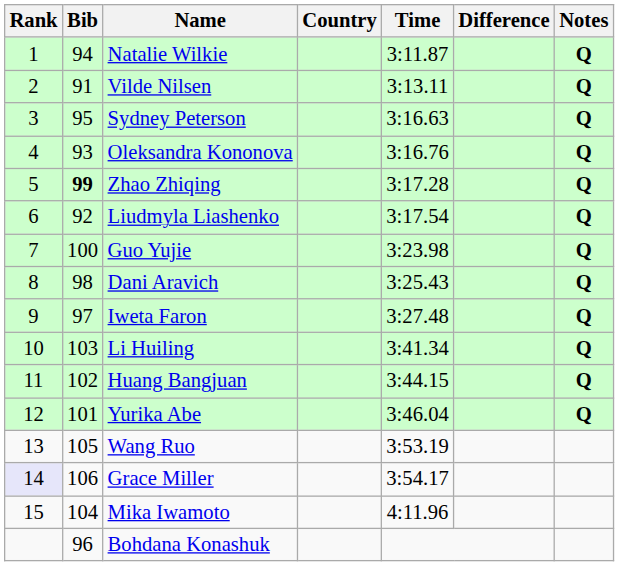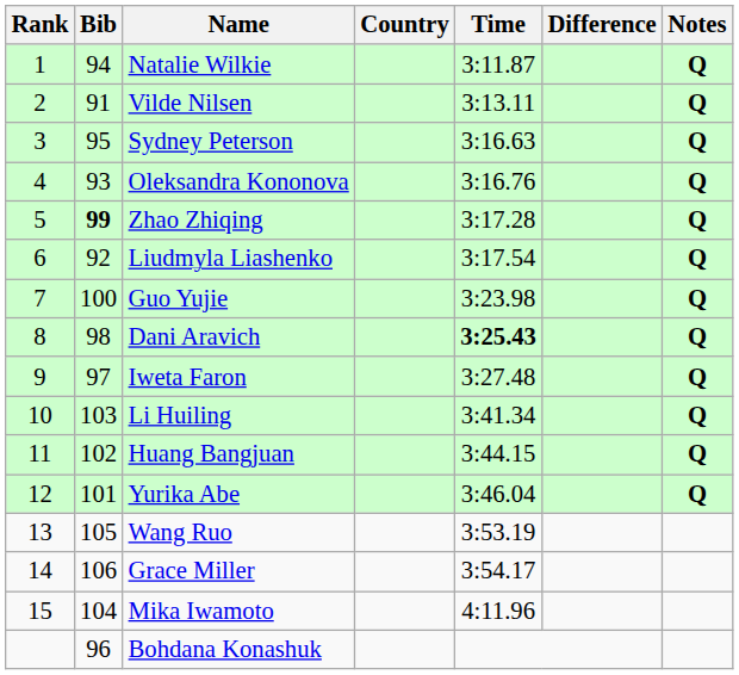Dani Aravich | Time: normal -> bold
Grace Miller | Rank: lavender background -> no background
